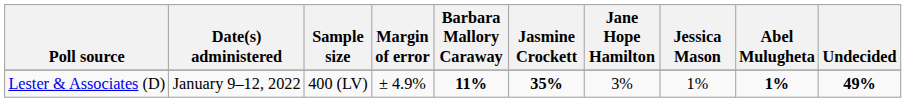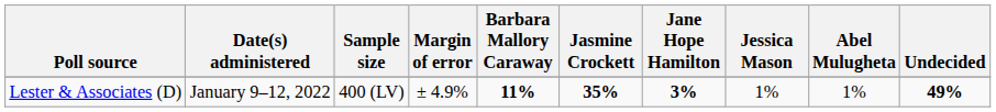Lester & Associates (D) | Jane Hope Hamilton: normal -> bold
Lester & Associates (D) | Abel Mulugheta: bold -> normal
